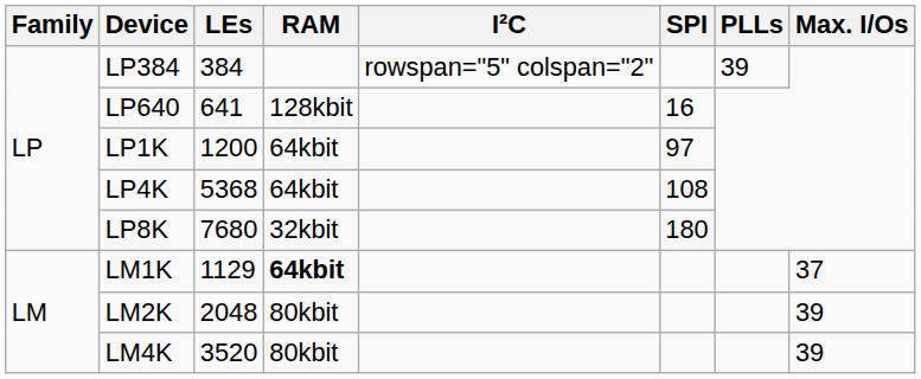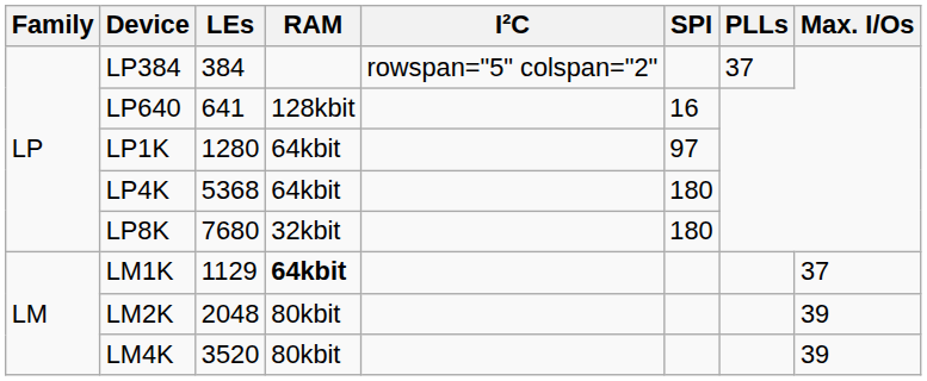LP384 | PLLs: 39 -> 37
LP1K | LEs: 1200 -> 1280
LP4K | SPI: 108 -> 180
